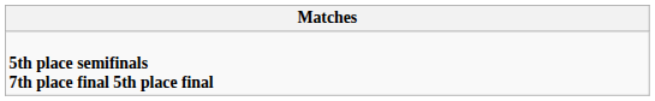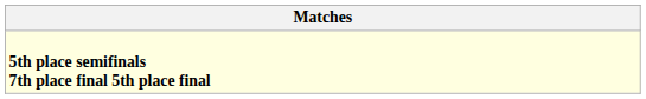row 2 | column 1: no background -> lightyellow background
